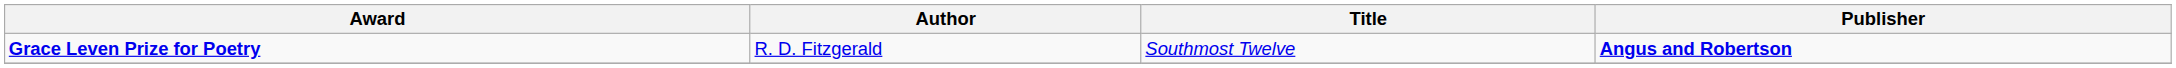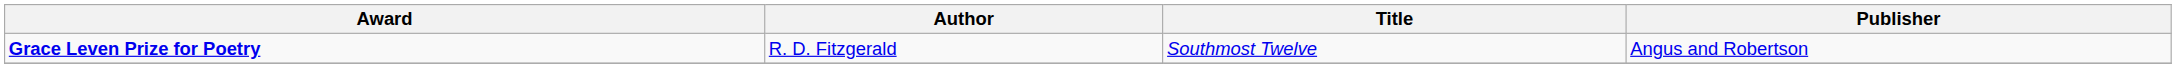Grace Leven Prize for Poetry | Publisher: bold -> normal
